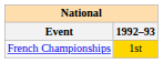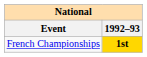French Championships | 1992–93: normal -> bold
